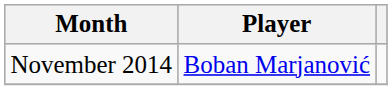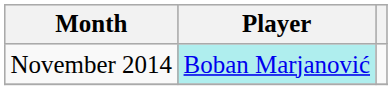November 2014 | Player: no background -> paleturquoise background
